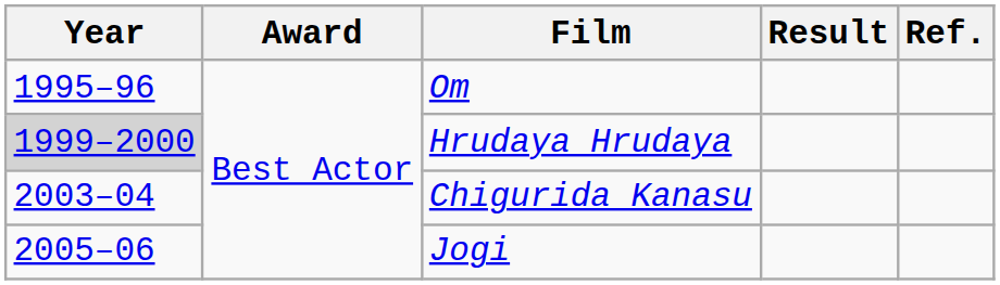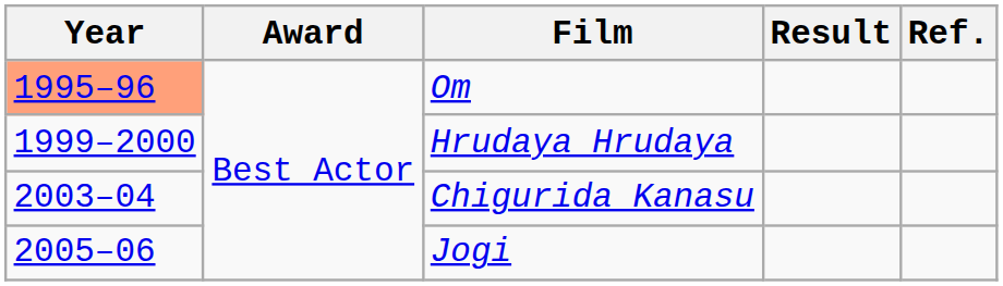Om | Year: no background -> lightsalmon background
Hrudaya Hrudaya | Year: lightgrey background -> no background
